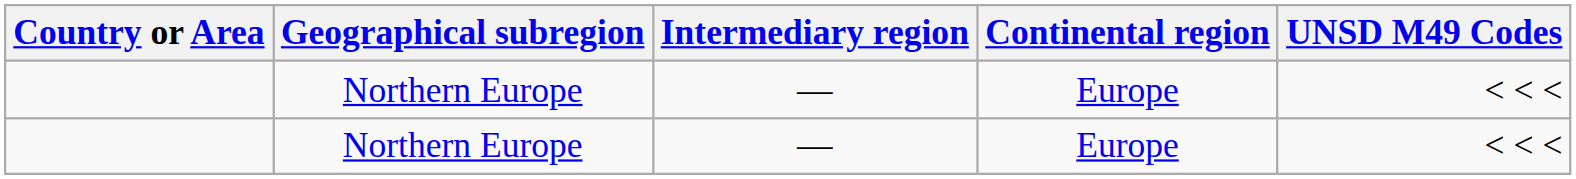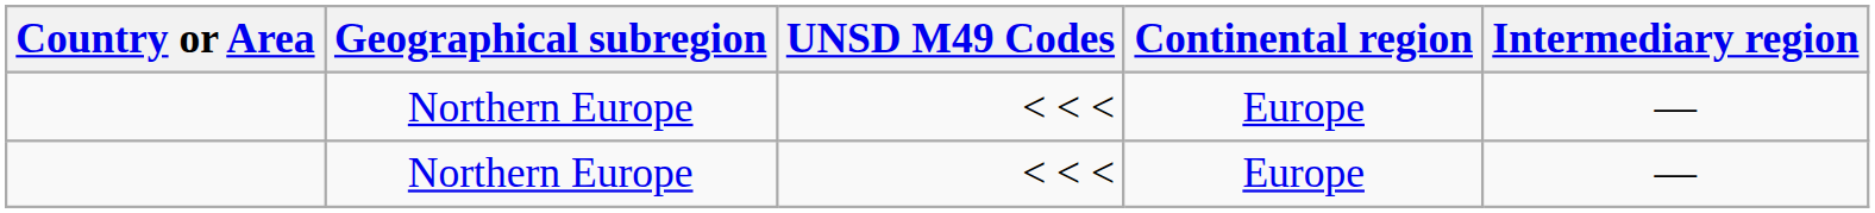columns swapped: Intermediary region <-> UNSD M49 Codes
